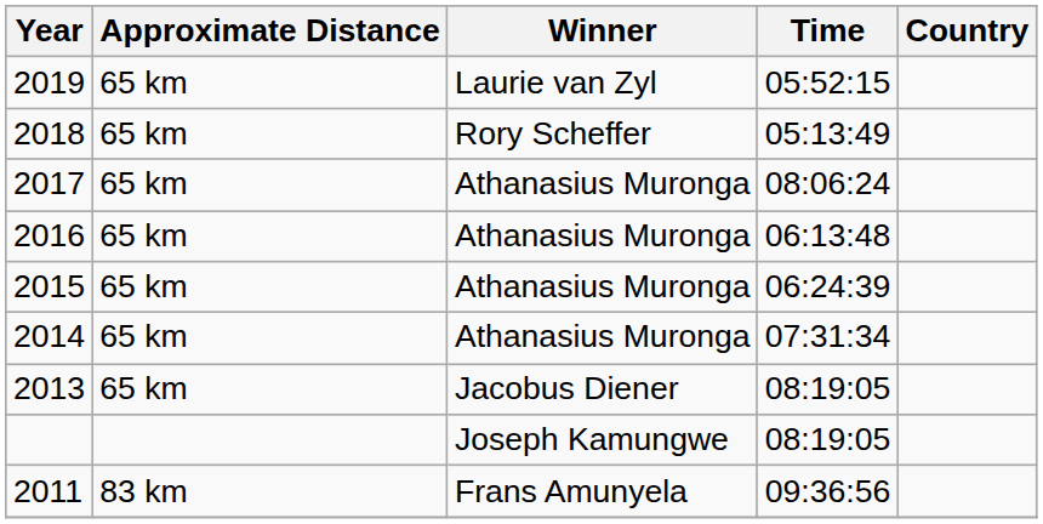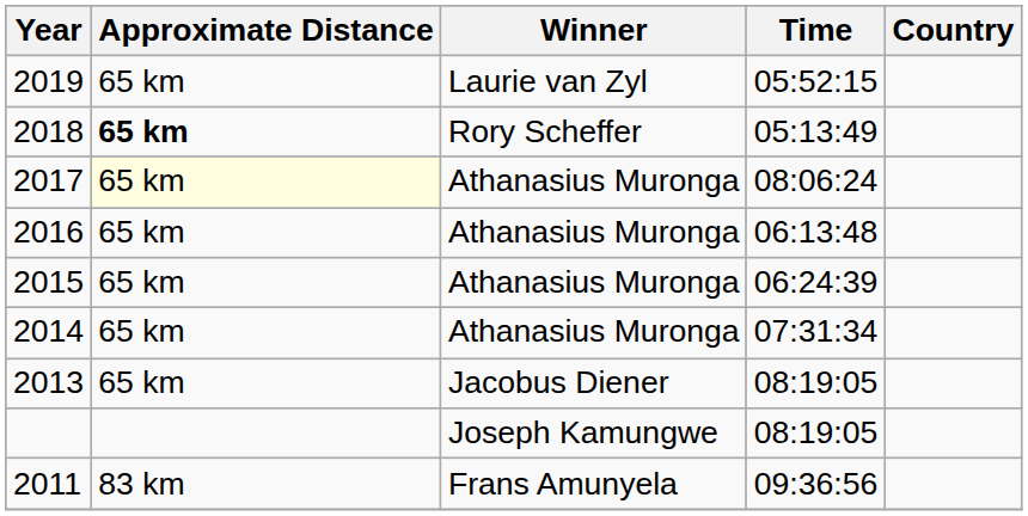2018 | Approximate Distance: normal -> bold
2017 | Approximate Distance: no background -> lightyellow background
